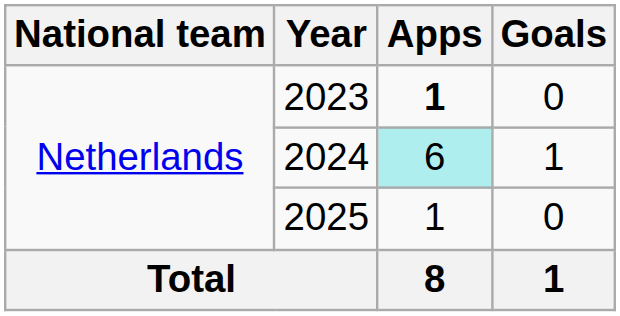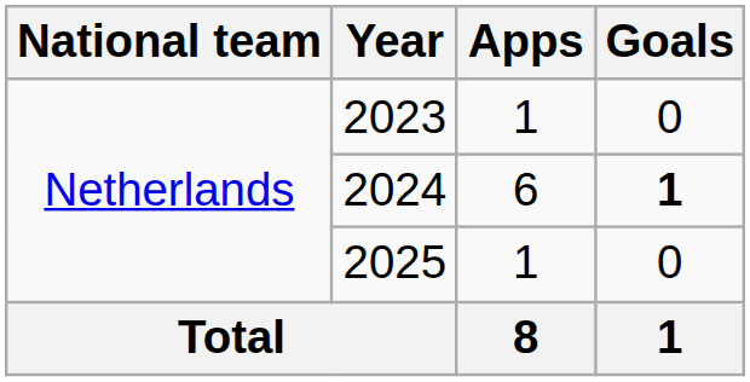2023 | Apps: bold -> normal
2024 | Apps: paleturquoise background -> no background
2024 | Goals: normal -> bold
